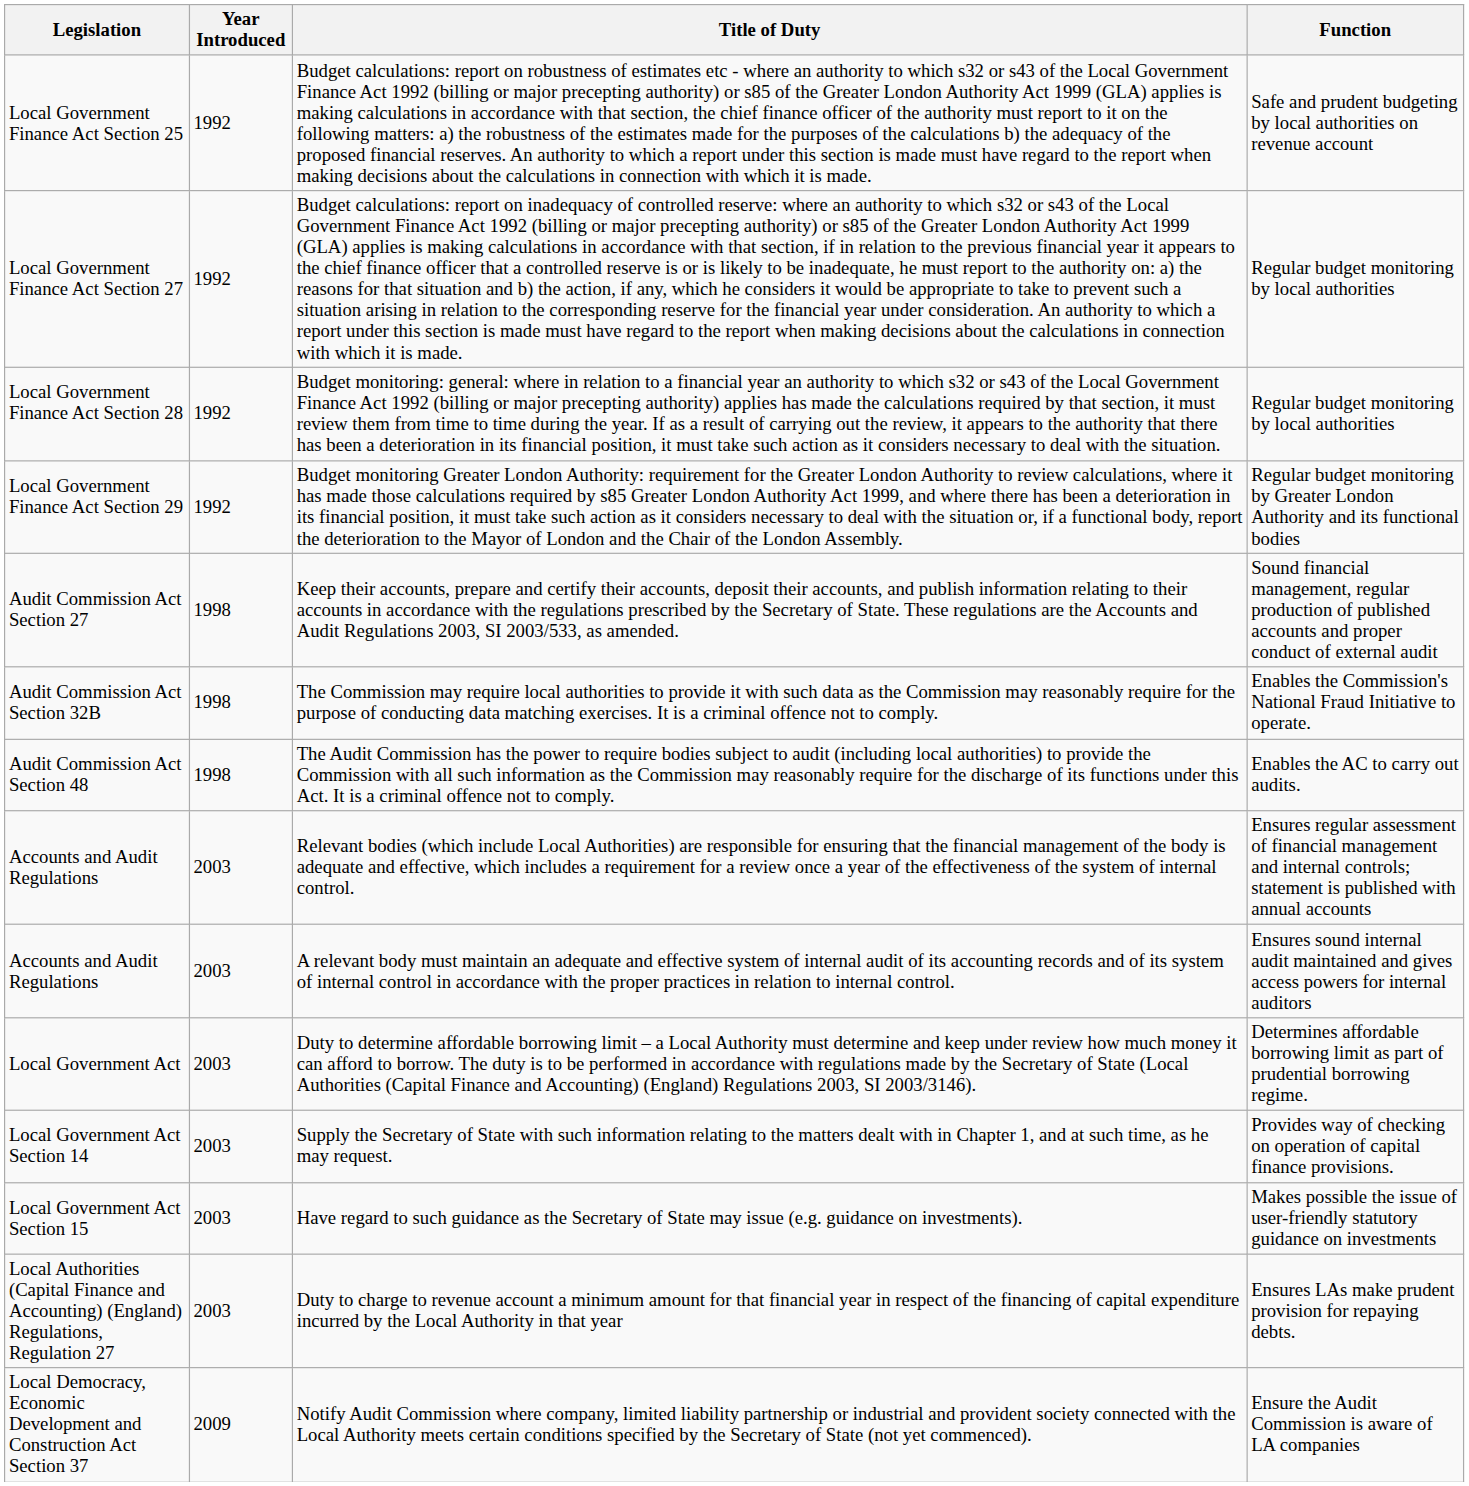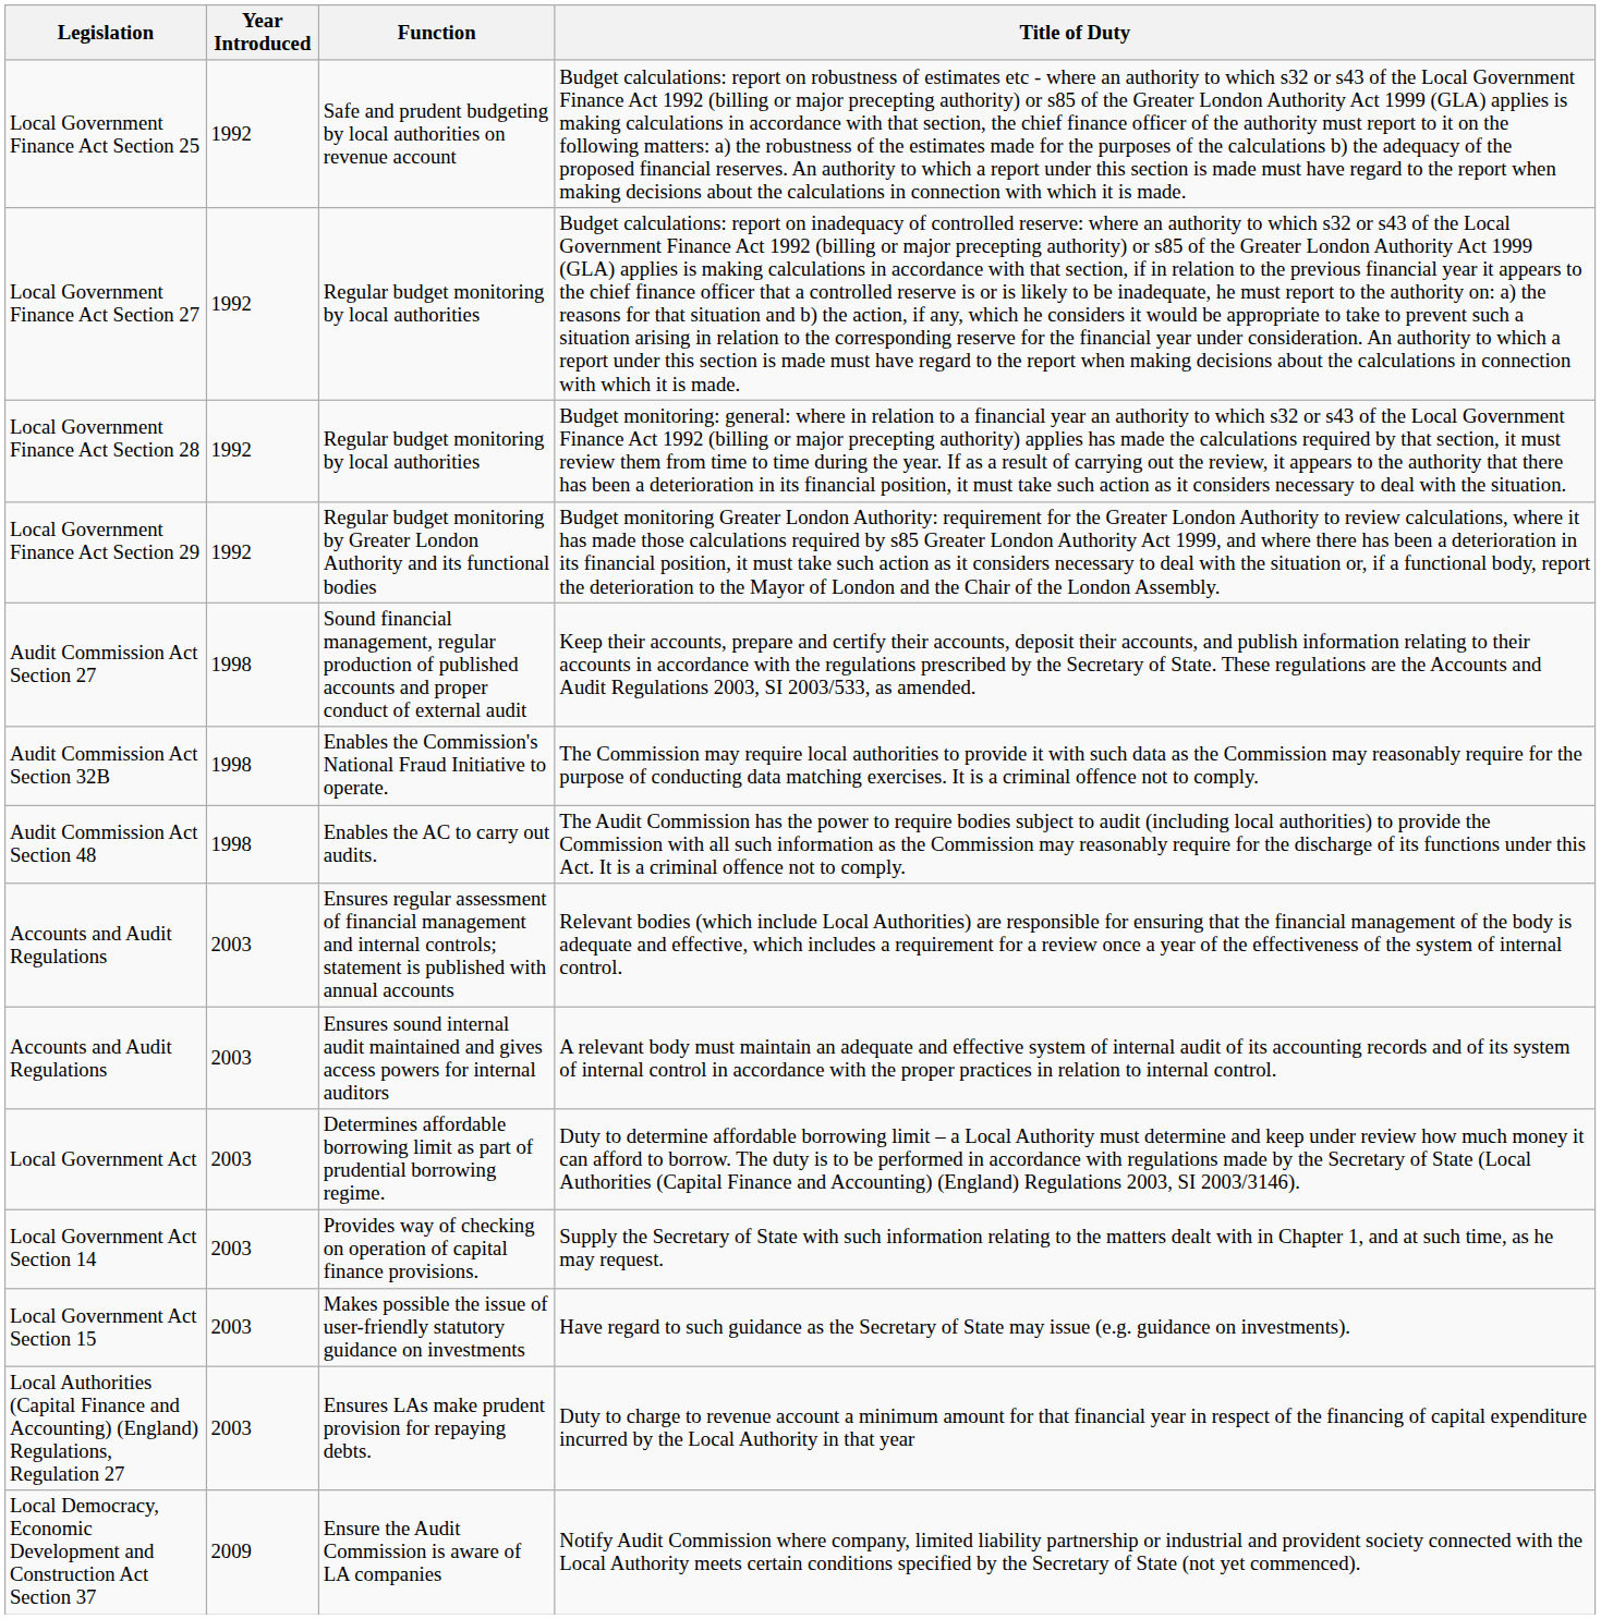columns swapped: Title of Duty <-> Function
